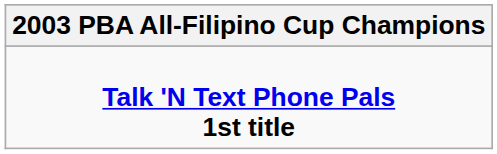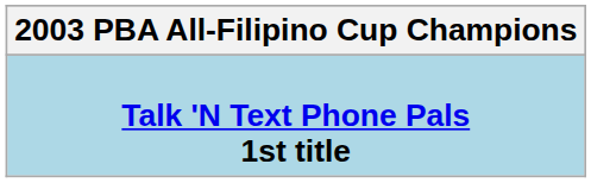row 2 | column 1: no background -> lightblue background
